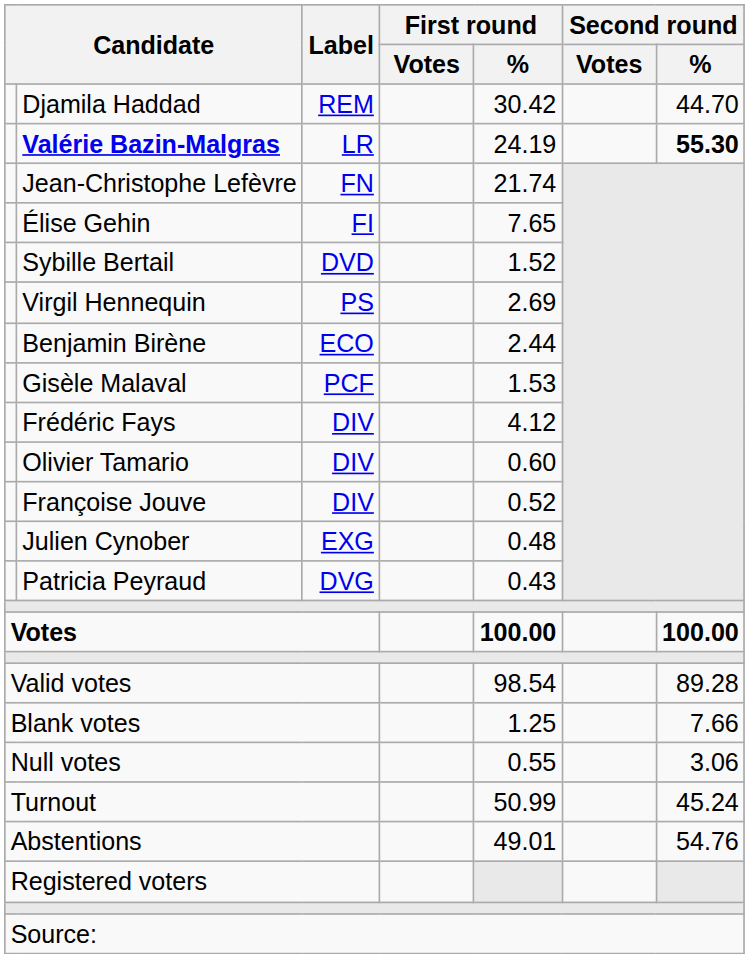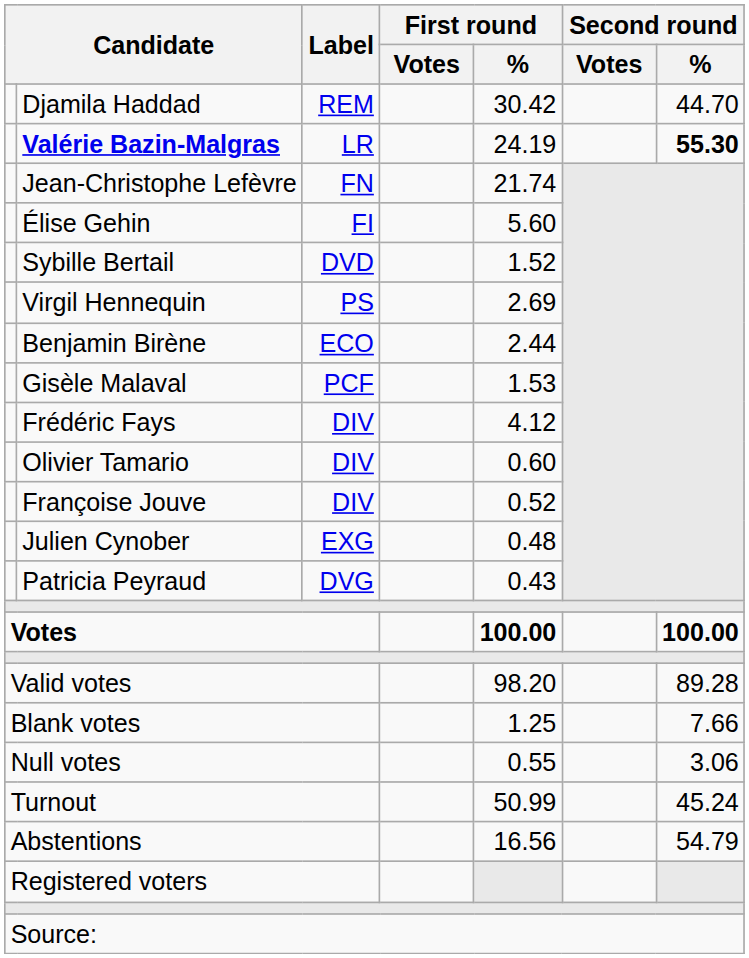Élise Gehin | First round / %: 7.65 -> 5.60
Valid votes | First round / %: 98.54 -> 98.20
Abstentions | First round / %: 49.01 -> 16.56
Abstentions | Second round / %: 54.76 -> 54.79
